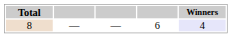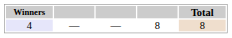columns swapped: Total <-> Winners
row 2 | column 4: 6 -> 8
